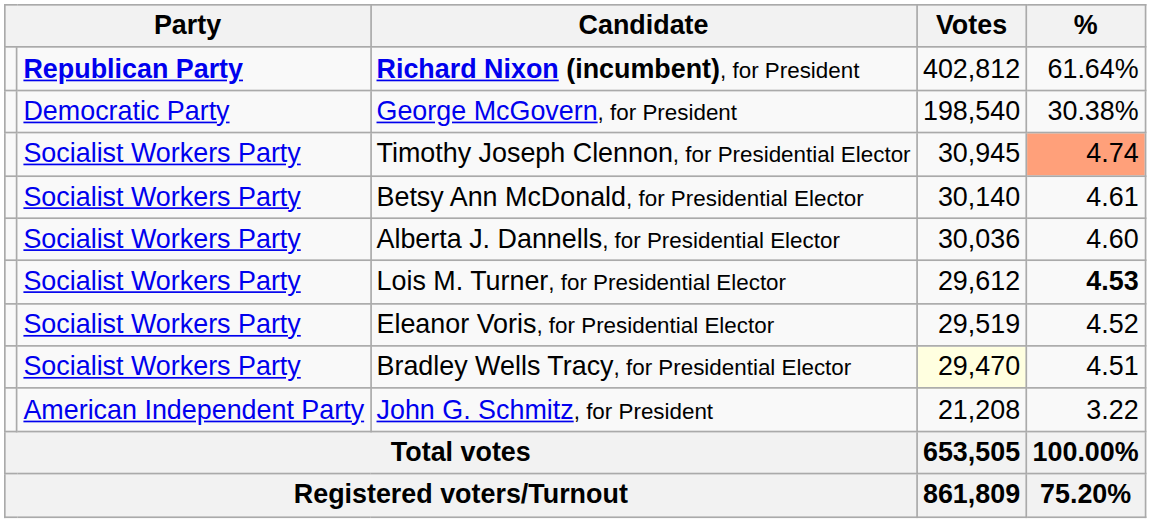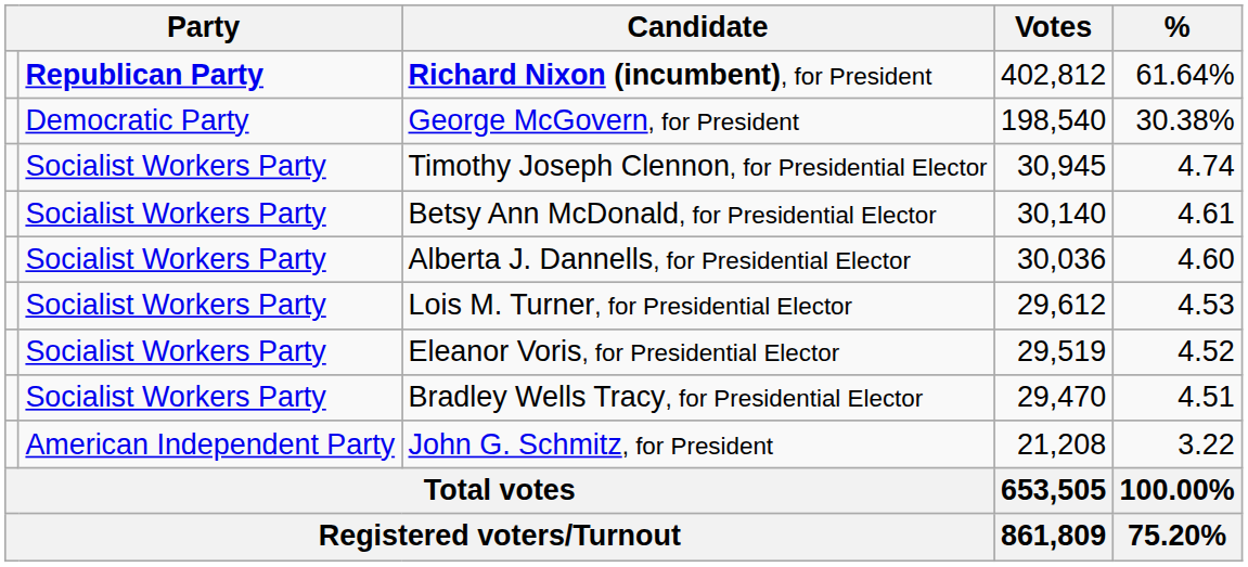Timothy Joseph Clennon, for Presidential Elector | %: lightsalmon background -> no background
Lois M. Turner, for Presidential Elector | %: bold -> normal
Bradley Wells Tracy, for Presidential Elector | Votes: lightyellow background -> no background
